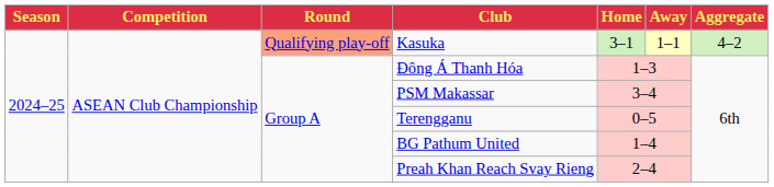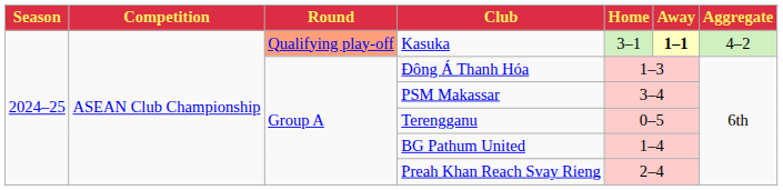Kasuka | Away: normal -> bold
